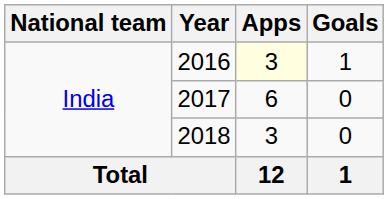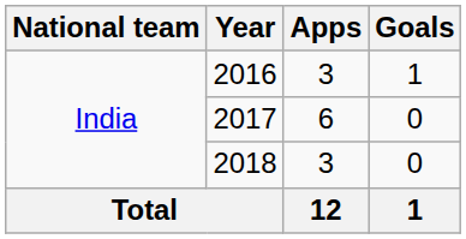2016 | Apps: lightyellow background -> no background
